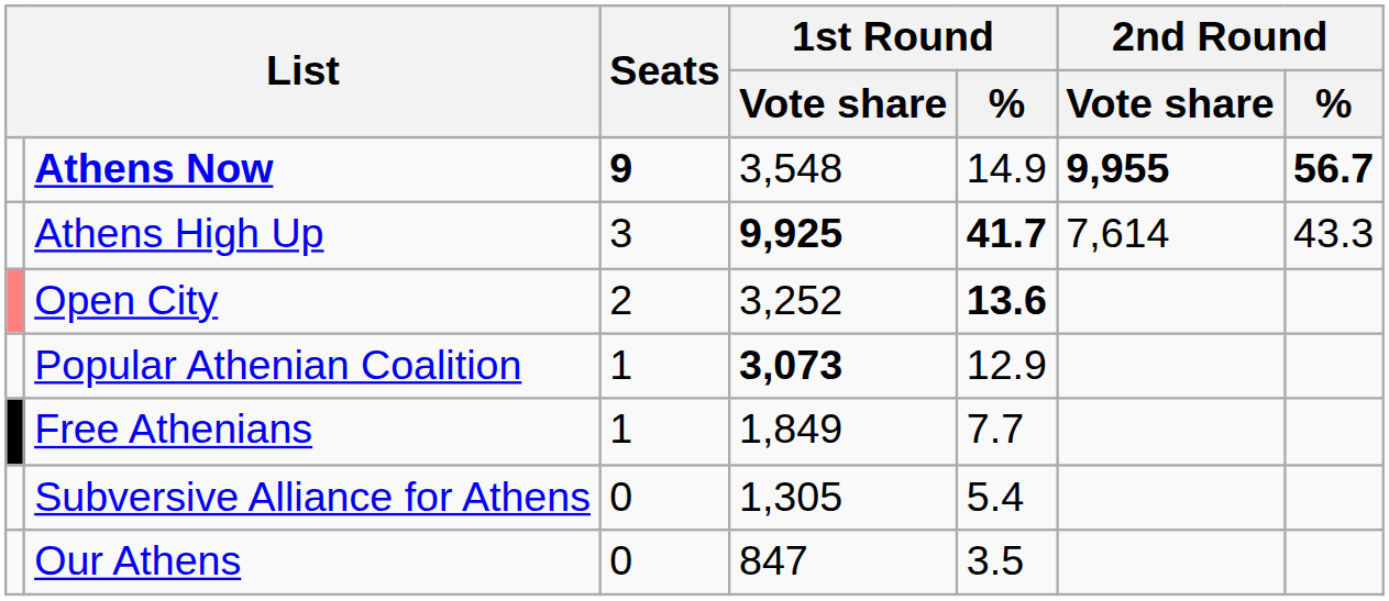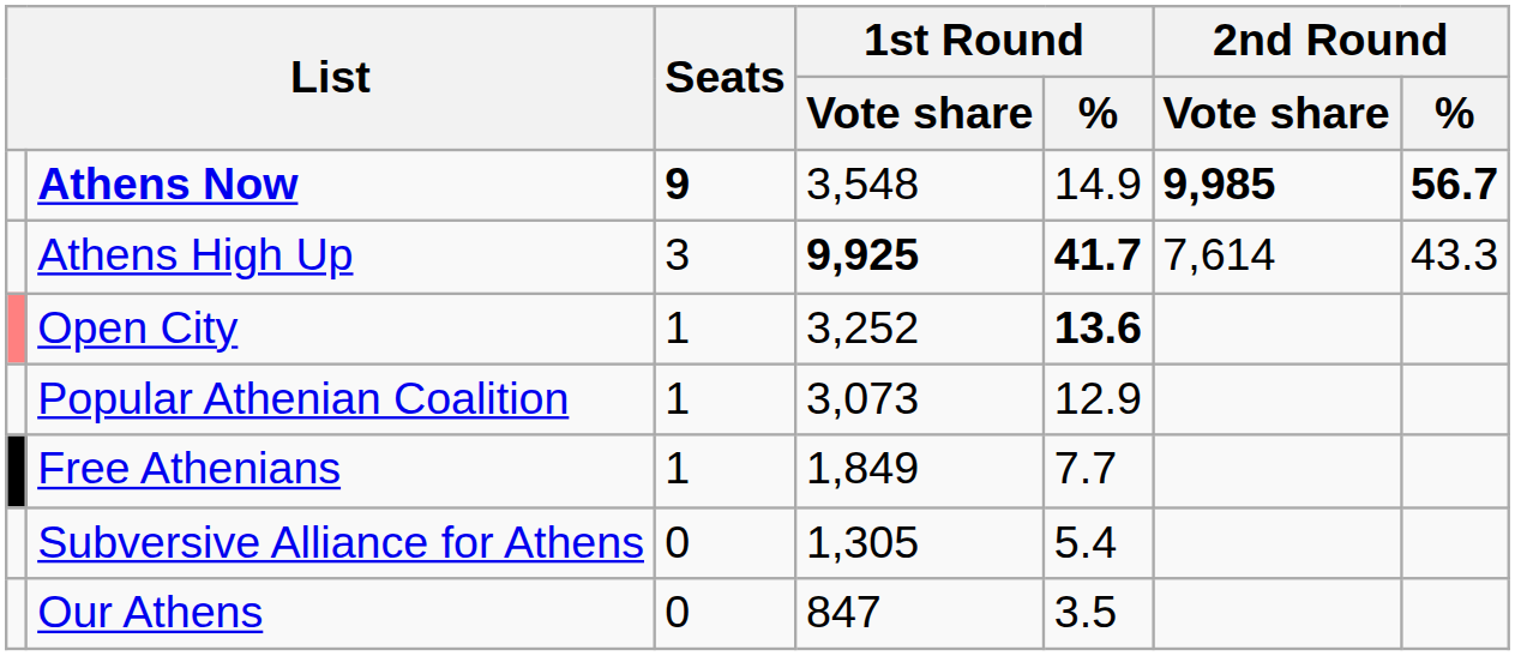Athens Now | 2nd Round / Vote share: 9,955 -> 9,985
Open City | Seats: 2 -> 1
Popular Athenian Coalition | 1st Round / Vote share: bold -> normal
